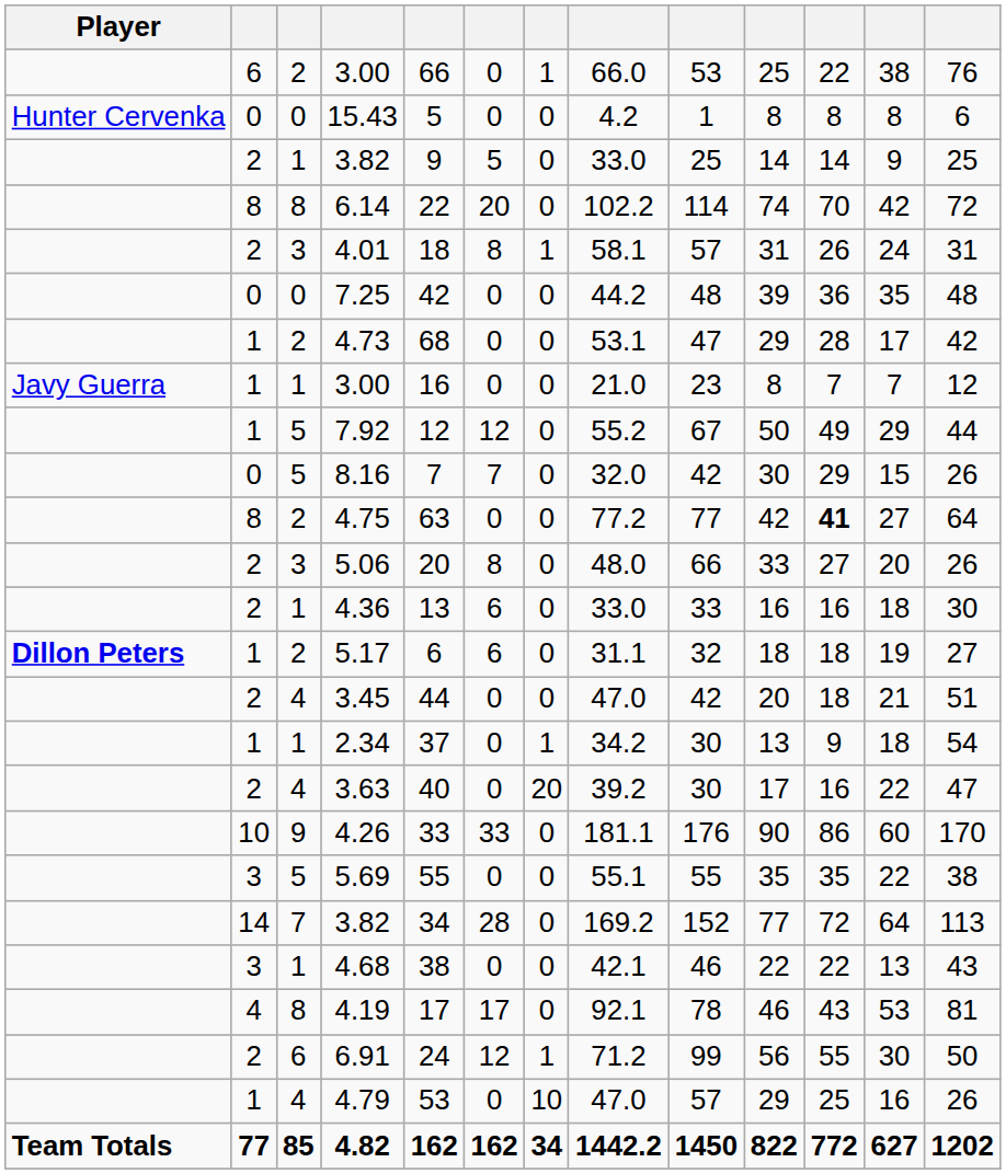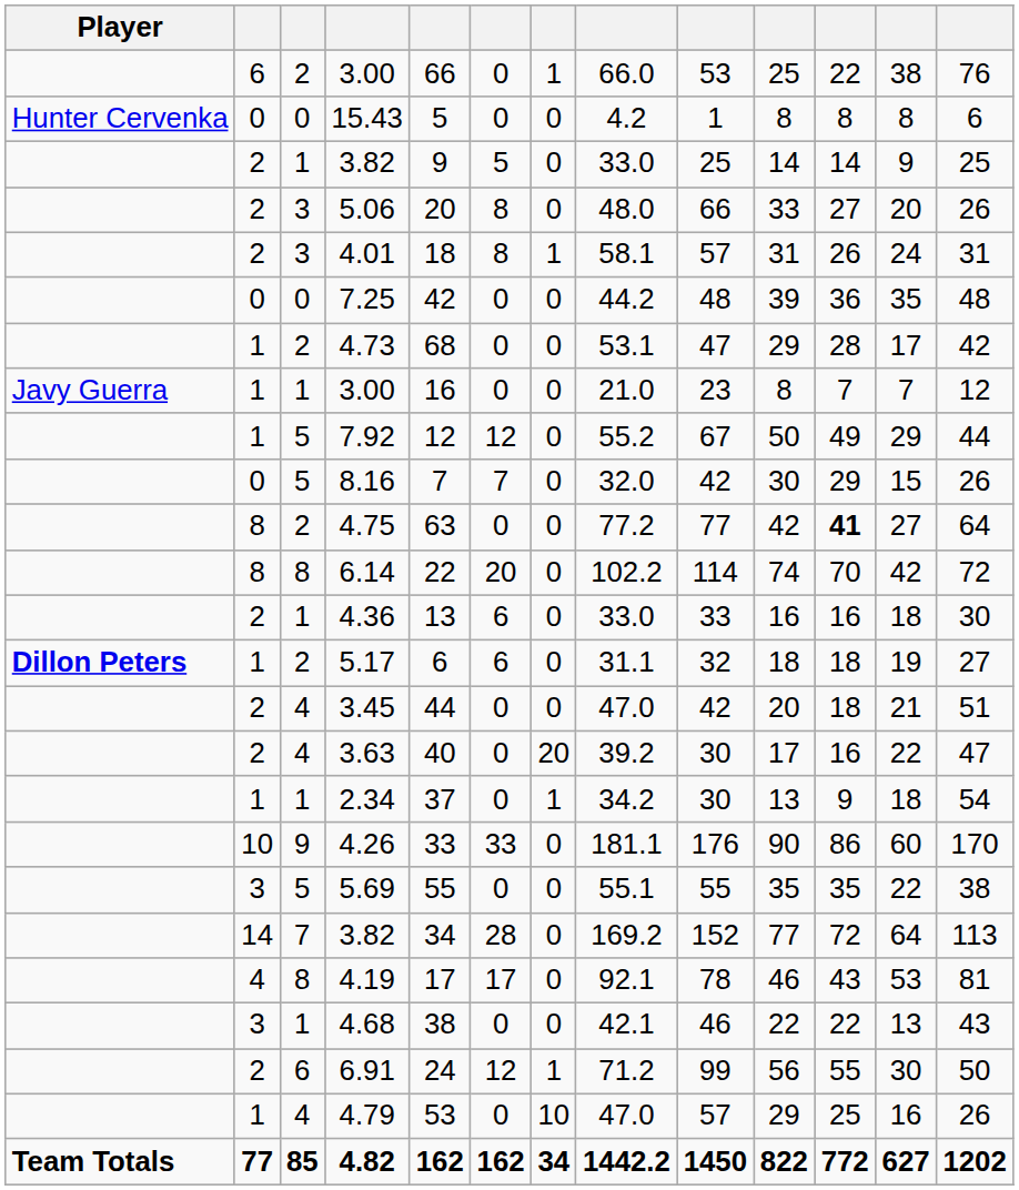rows swapped: 6.14 <-> 5.06
rows swapped: 3.63 <-> 2.34
rows swapped: 4.19 <-> 4.68
